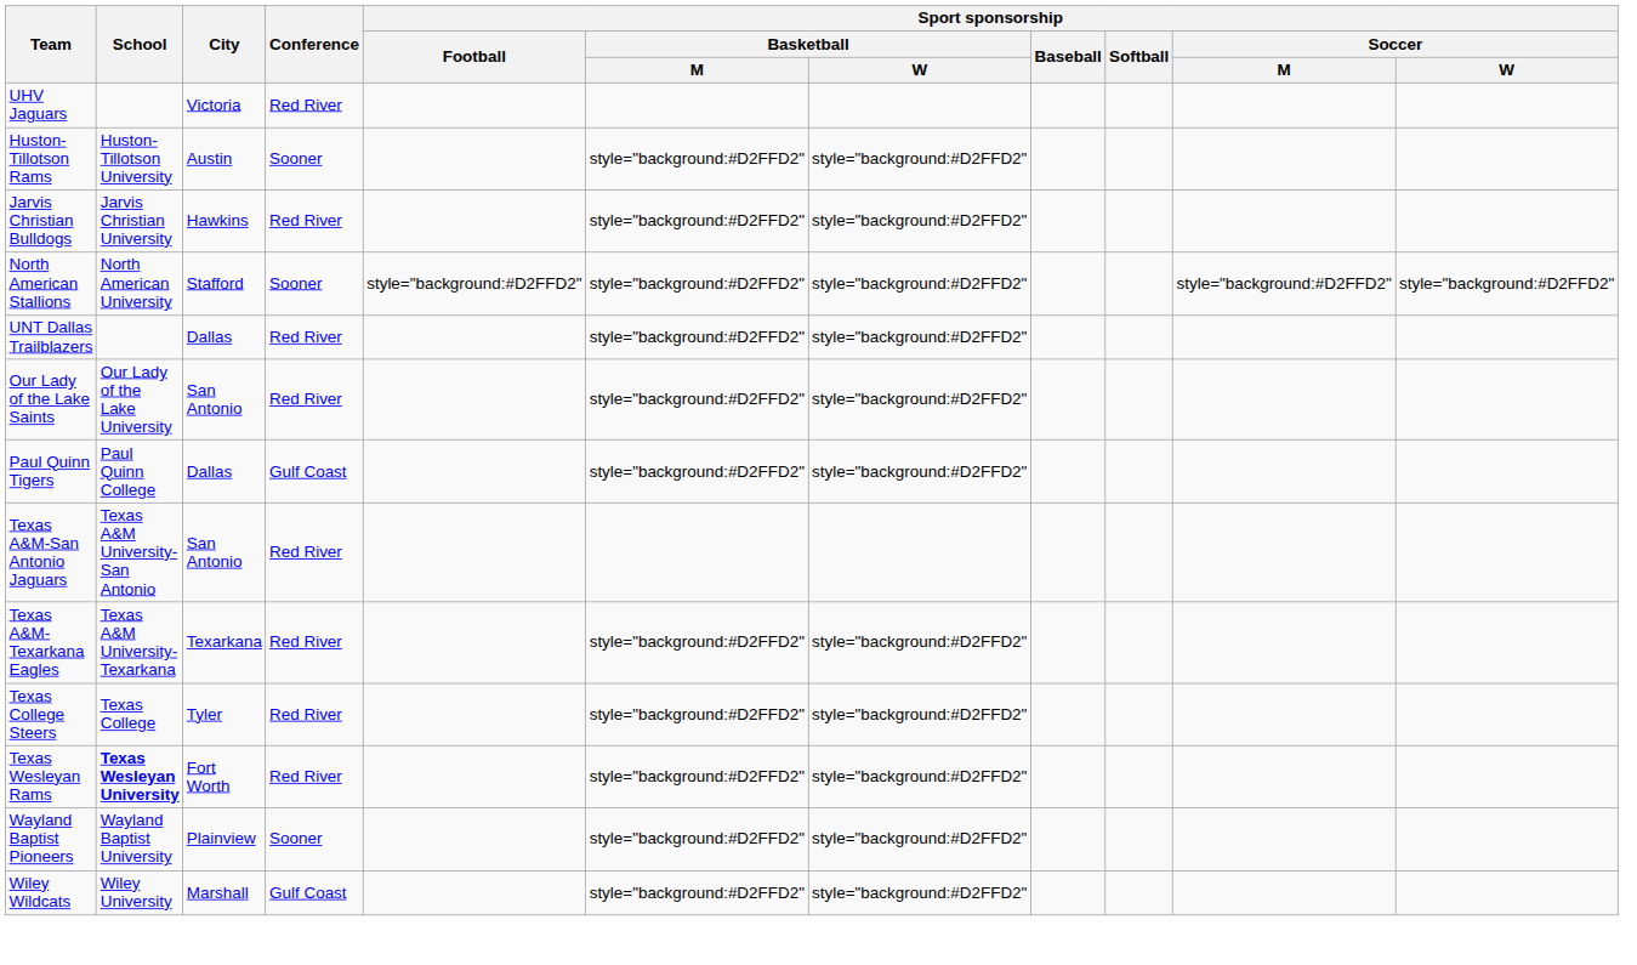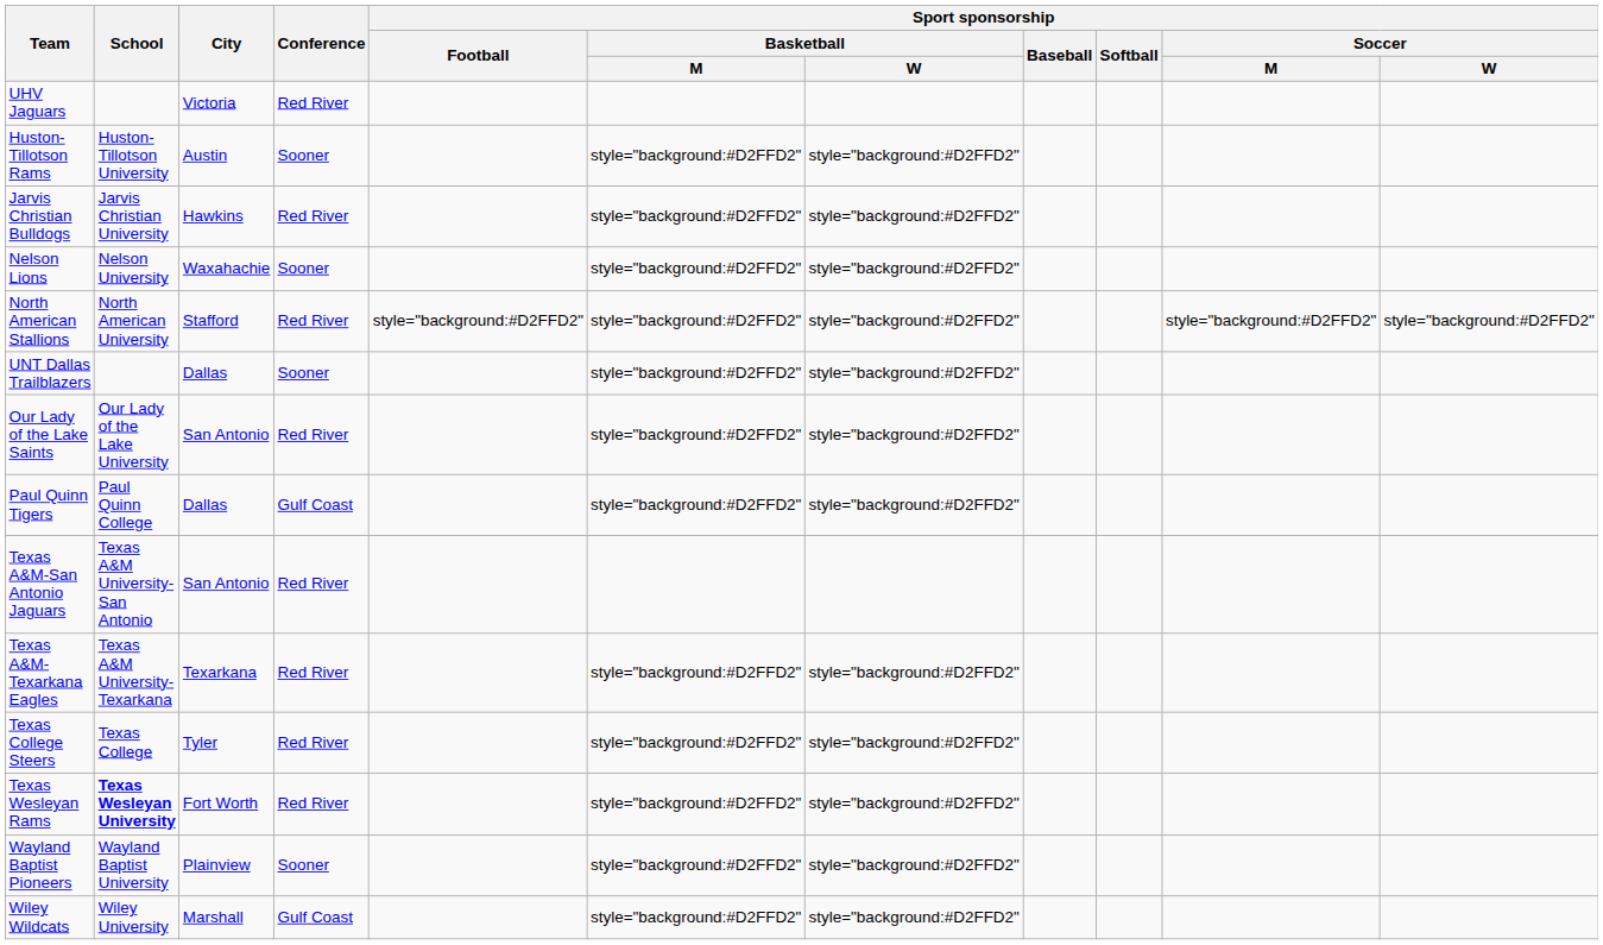+ row: Nelson Lions | Nelson University | Waxahachie | Sooner | style="background:#D2FFD2" | style="background:#D2FFD2"
North American Stallions | Conference: Sooner -> Red River
UNT Dallas Trailblazers | Conference: Red River -> Sooner
